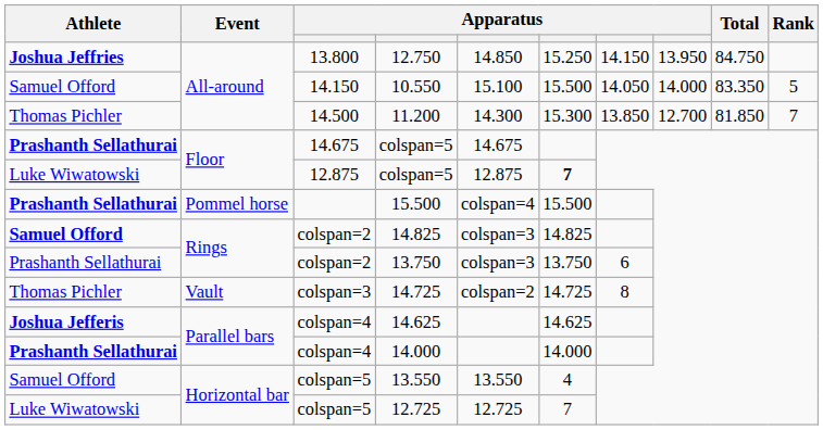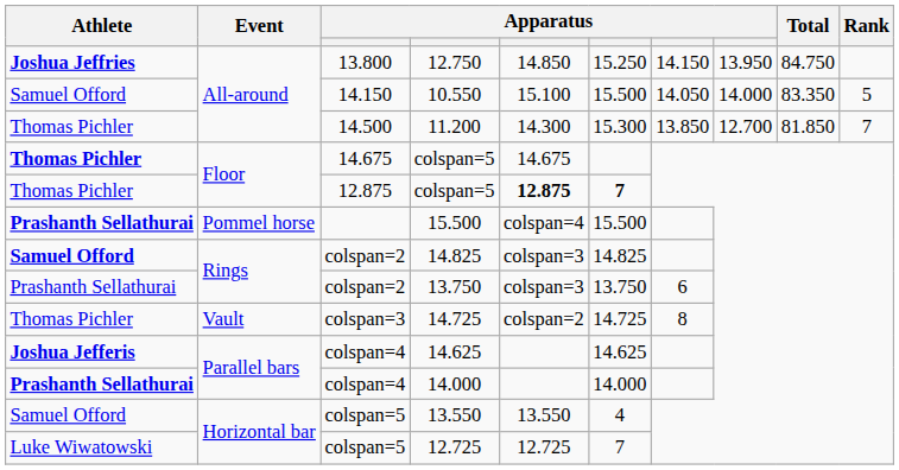14.675 / colspan=5 | Athlete: Prashanth Sellathurai -> Thomas Pichler
12.875 / colspan=5 | Athlete: Luke Wiwatowski -> Thomas Pichler
12.875 / colspan=5 | column 5: normal -> bold
